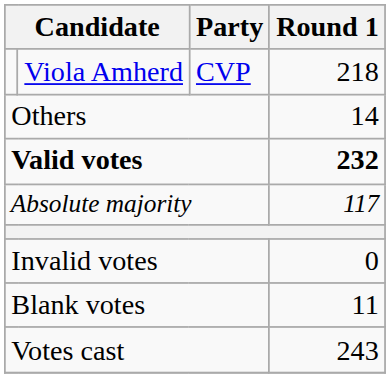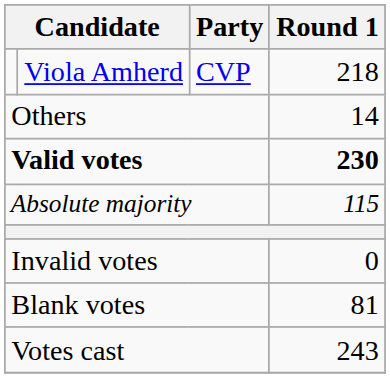Valid votes | Round 1: 232 -> 230
Absolute majority | Round 1: 117 -> 115
Blank votes | Round 1: 11 -> 81
